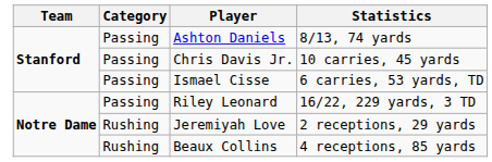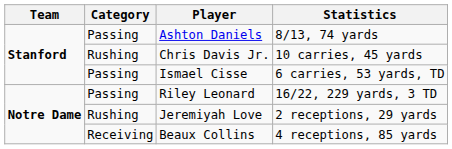Chris Davis Jr. | Category: Passing -> Rushing
Beaux Collins | Category: Rushing -> Receiving
